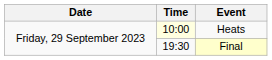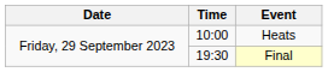Heats | Time: lightyellow background -> no background
